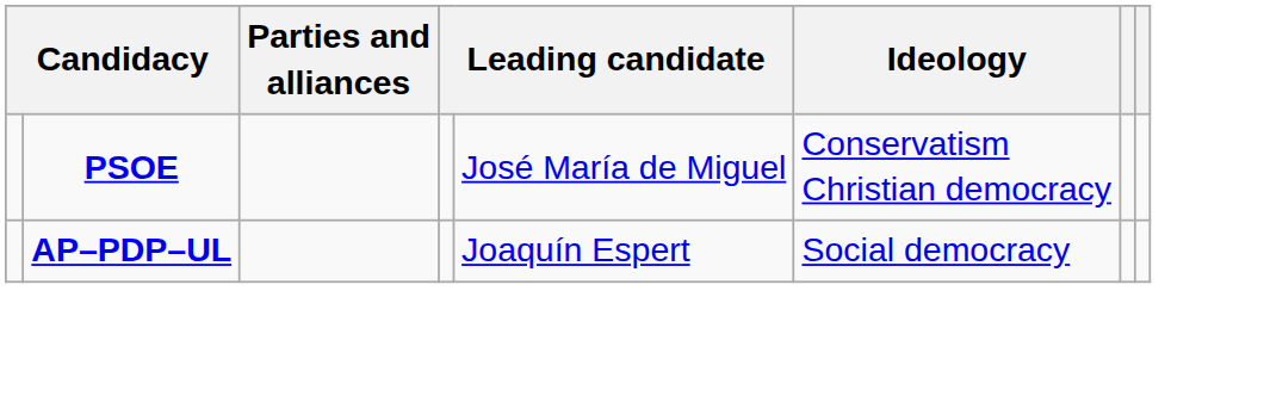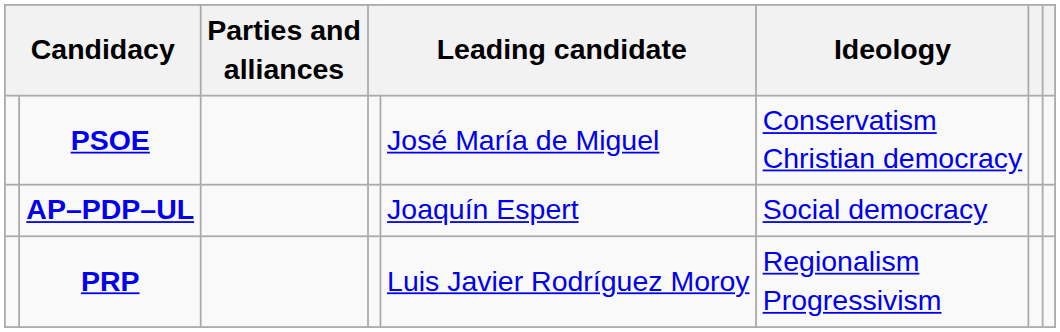+ row: PRP | Luis Javier Rodríguez Moroy | Regionalism Progressivism
